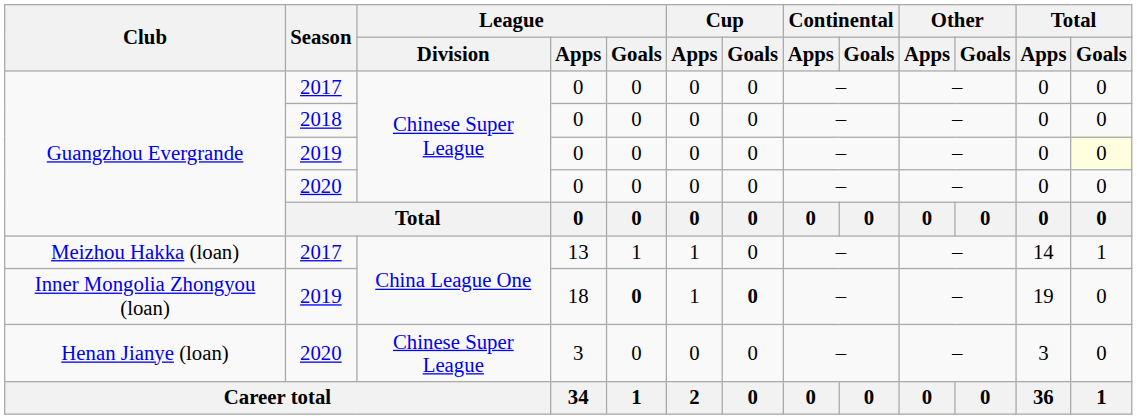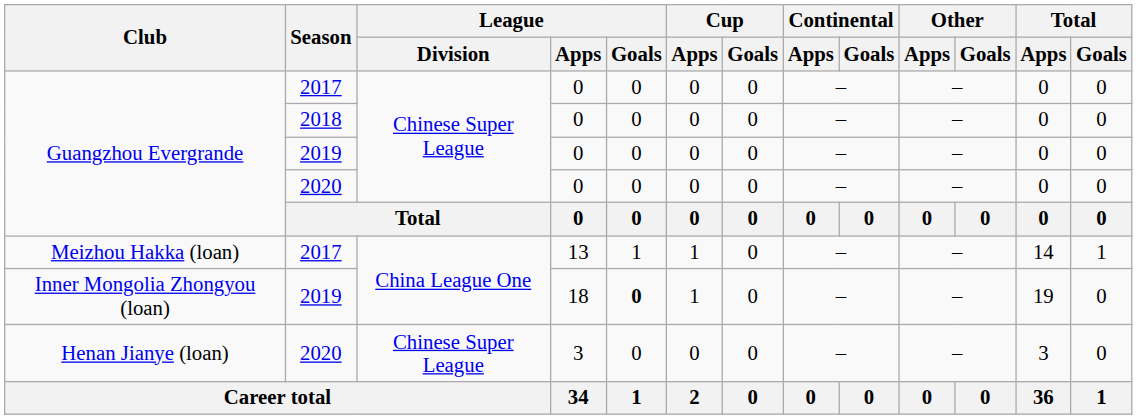Guangzhou Evergrande / 2019 | Total / Goals: lightyellow background -> no background
Inner Mongolia Zhongyou (loan) | Cup / Goals: bold -> normal
